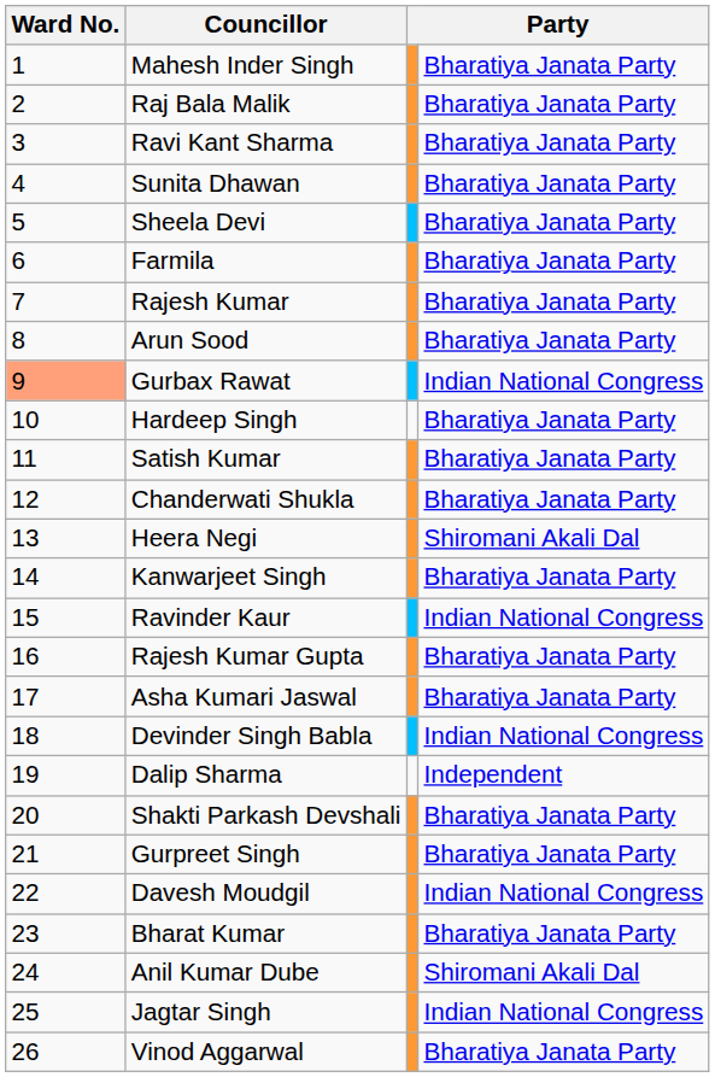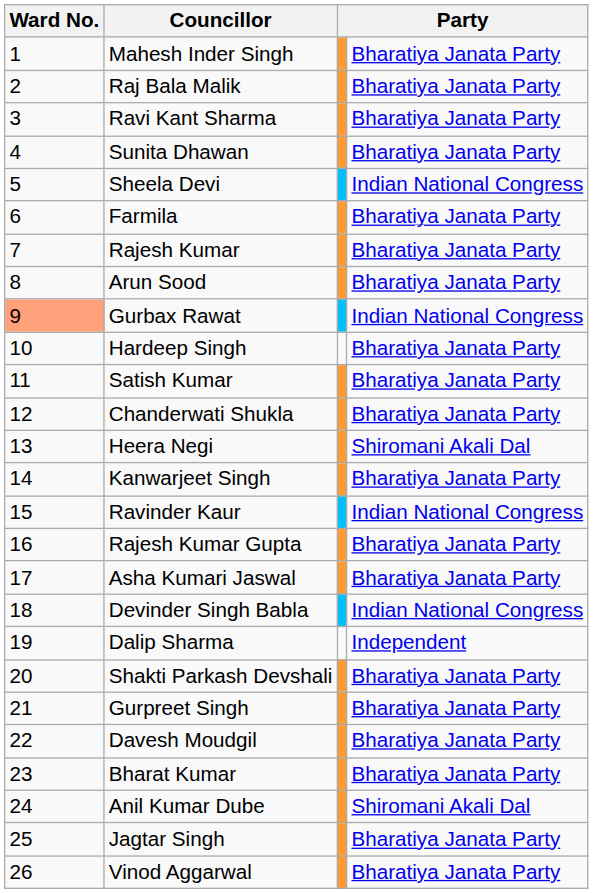Sheela Devi | column 4: Bharatiya Janata Party -> Indian National Congress
Davesh Moudgil | column 4: Indian National Congress -> Bharatiya Janata Party
Jagtar Singh | column 4: Indian National Congress -> Bharatiya Janata Party
